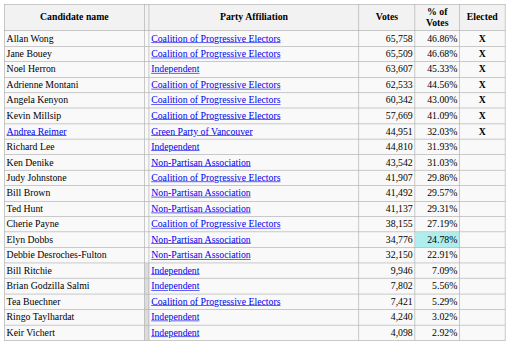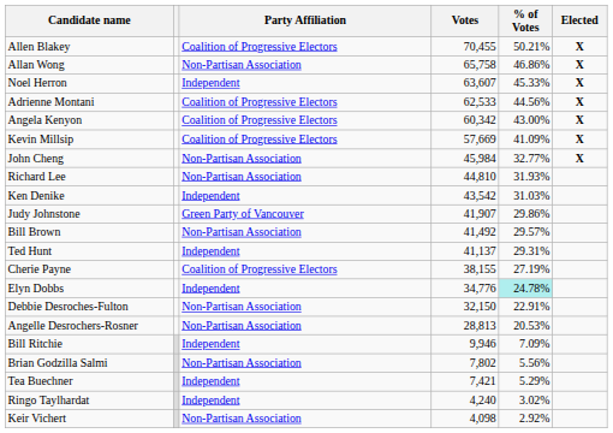+ row: Allen Blakey | Coalition of Progressive Electors | 70,455 | 50.21% | X
Allan Wong | Party Affiliation: Coalition of Progressive Electors -> Non-Partisan Association
- row: Jane Bouey | Coalition of Progressive Electors | 65,509 | 46.68% | X
+ row: John Cheng | Non-Partisan Association | 45,984 | 32.77% | X
- row: Andrea Reimer | Green Party of Vancouver | 44,951 | 32.03% | X
Richard Lee | Party Affiliation: Independent -> Non-Partisan Association
Ken Denike | Party Affiliation: Non-Partisan Association -> Independent
Judy Johnstone | Party Affiliation: Coalition of Progressive Electors -> Green Party of Vancouver
Ted Hunt | Party Affiliation: Non-Partisan Association -> Independent
Elyn Dobbs | Party Affiliation: Non-Partisan Association -> Independent
+ row: Angelle Desrochers-Rosner | Non-Partisan Association | 28,813 | 20.53%
Brian Godzilla Salmi | Party Affiliation: Independent -> Non-Partisan Association
Tea Buechner | Party Affiliation: Coalition of Progressive Electors -> Independent
Keir Vichert | Party Affiliation: Independent -> Non-Partisan Association
